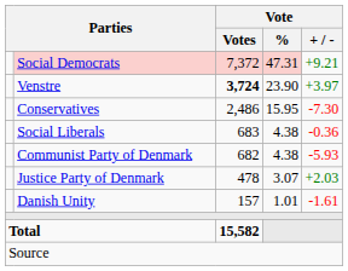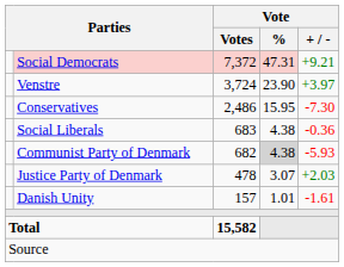Venstre | Vote / Votes: bold -> normal
Communist Party of Denmark | Vote / %: no background -> lightgrey background
